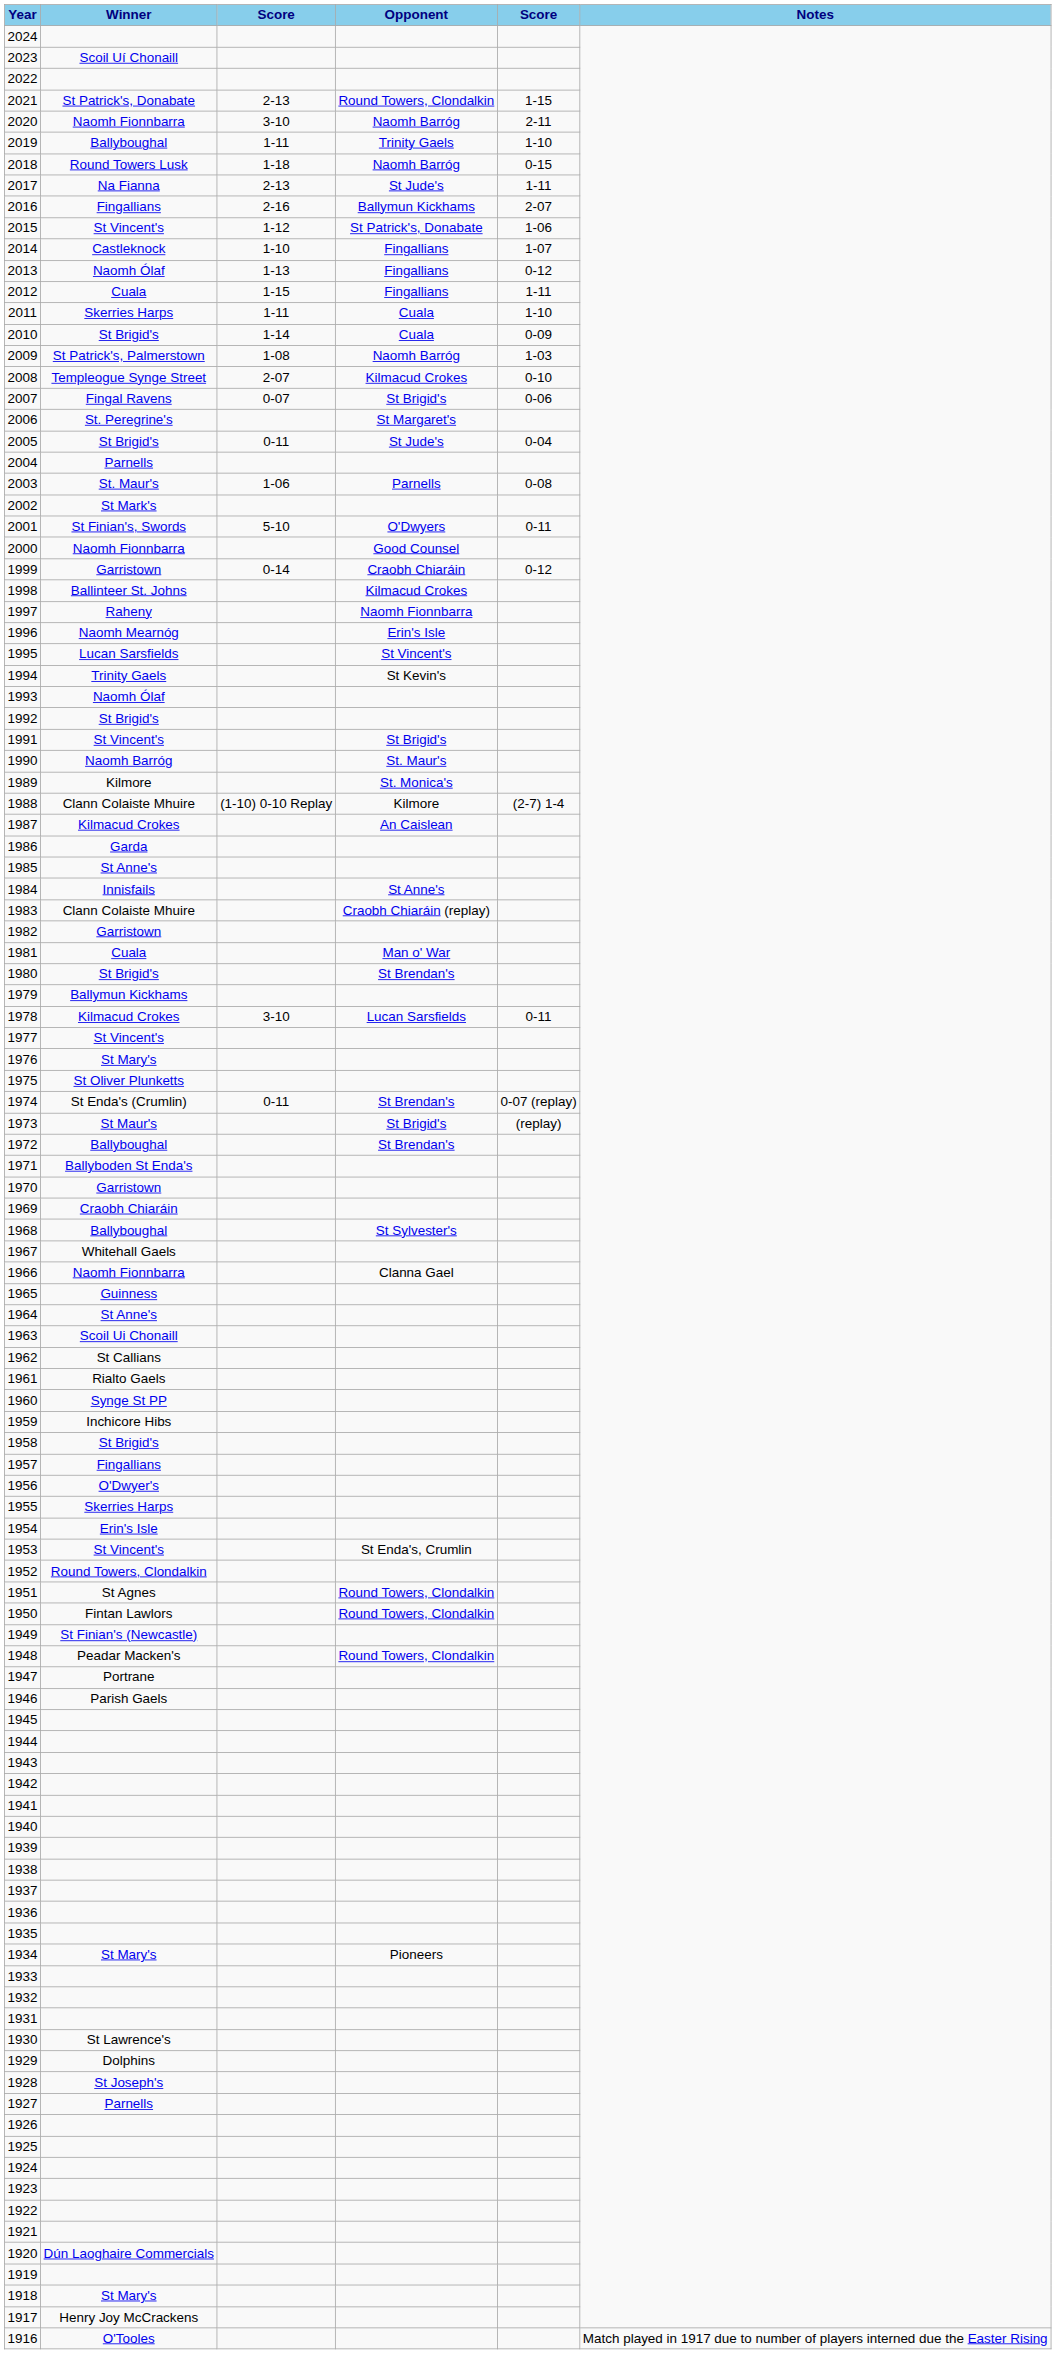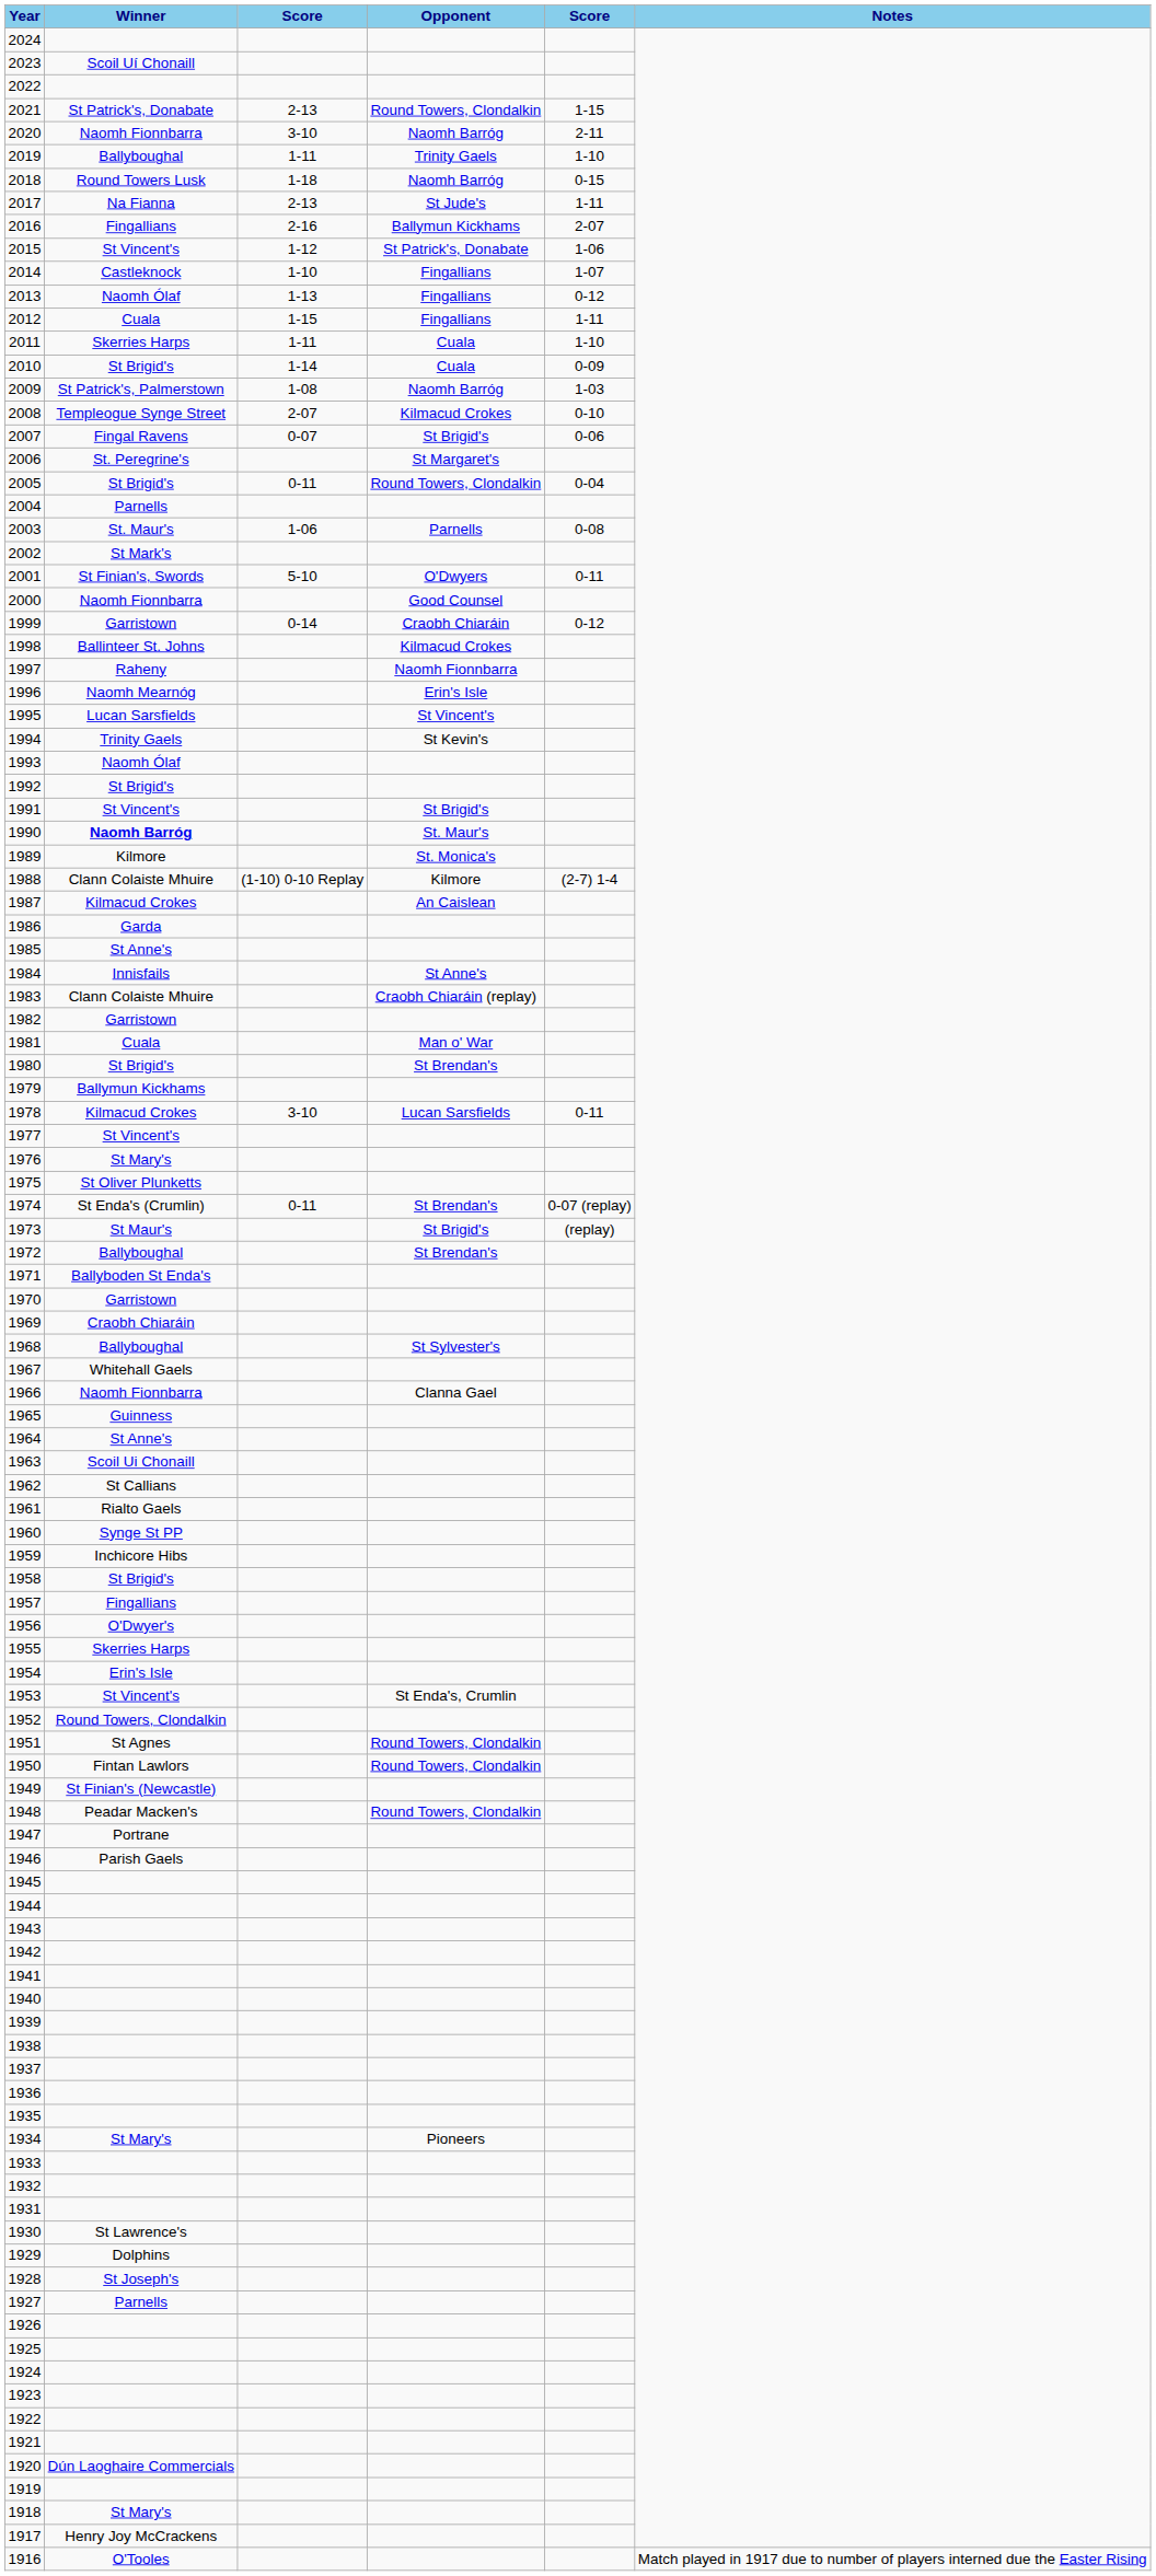2005 | Opponent: St Jude's -> Round Towers, Clondalkin
1990 | Winner: normal -> bold
